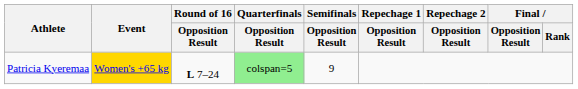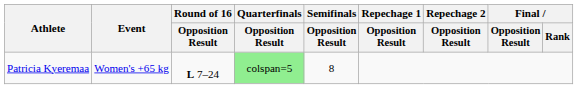Patricia Kyeremaa | Event: gold background -> no background
Patricia Kyeremaa | Semifinals / Opposition Result: 9 -> 8
